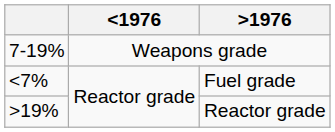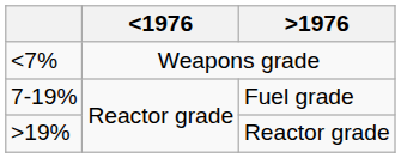Weapons grade | column 1: 7-19% -> <7%
Fuel grade | column 1: <7% -> 7-19%
